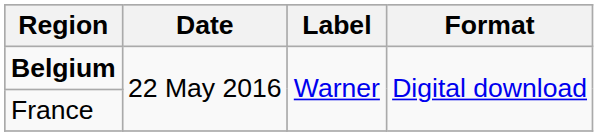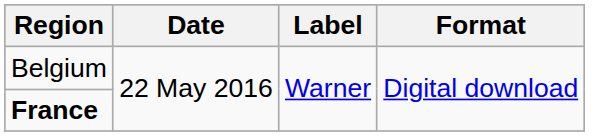Belgium | Region: bold -> normal
France | Region: normal -> bold
